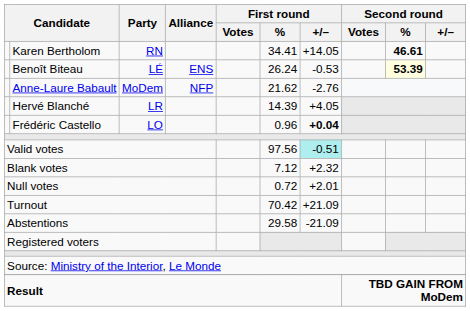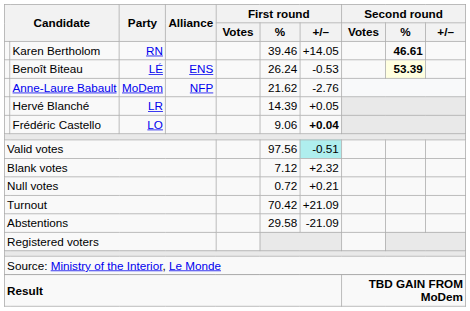Karen Bertholom | First round / %: 34.41 -> 39.46
Hervé Blanché | First round / +/–: +4.05 -> +0.05
Frédéric Castello | First round / %: 0.96 -> 9.06
Null votes | First round / +/–: +2.01 -> +0.21
